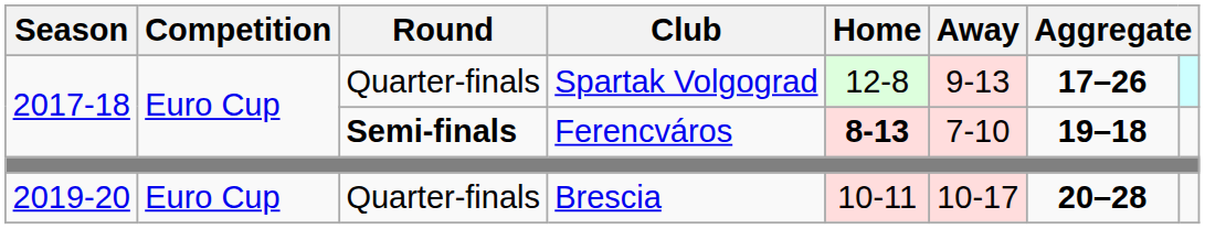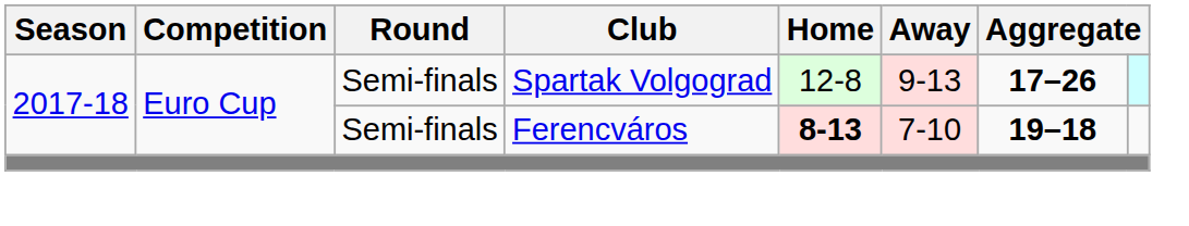Spartak Volgograd | Round: Quarter-finals -> Semi-finals
Ferencváros | Round: bold -> normal
- row: 2019-20 | Euro Cup | Quarter-finals | Brescia | 10-11 | 10-17 | 20–28
